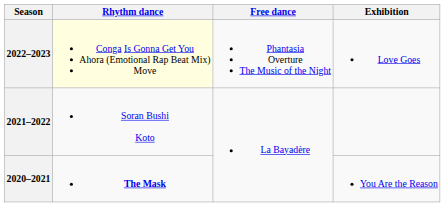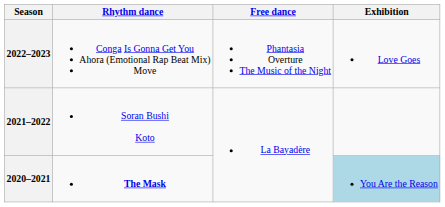2022–2023 | Rhythm dance: lightyellow background -> no background
2020–2021 | Exhibition: no background -> lightblue background
